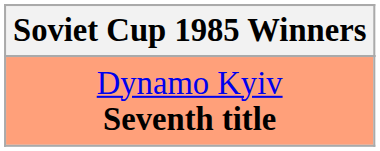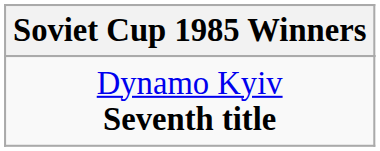row 2 | column 1: lightsalmon background -> no background
